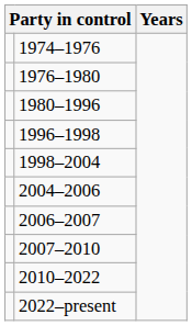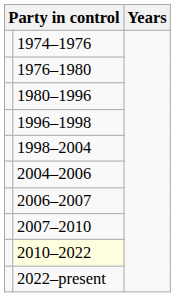2010–2022 | column 2: no background -> lightyellow background
